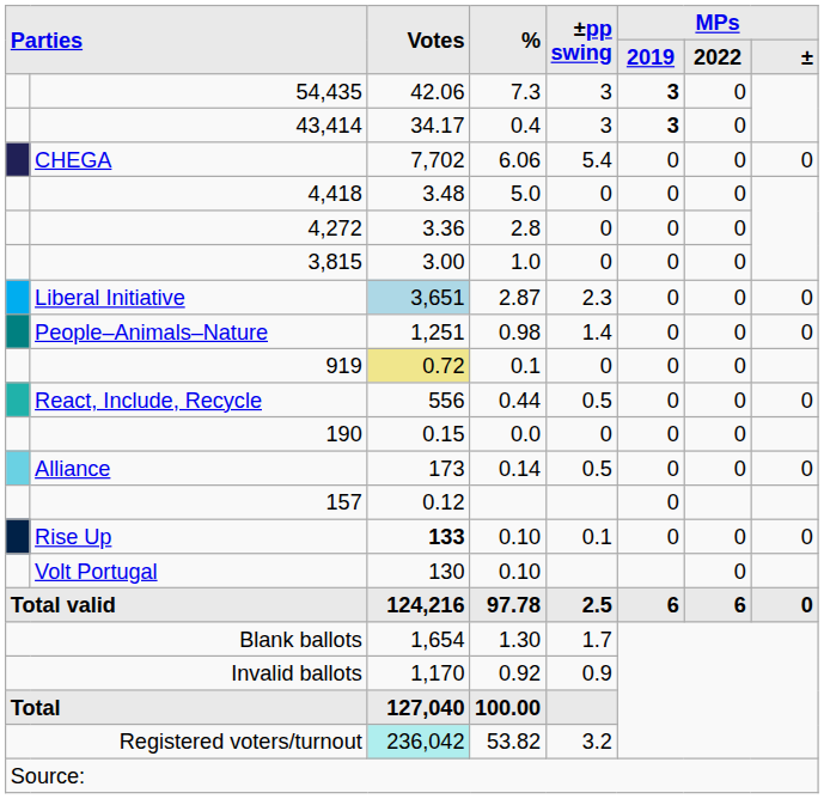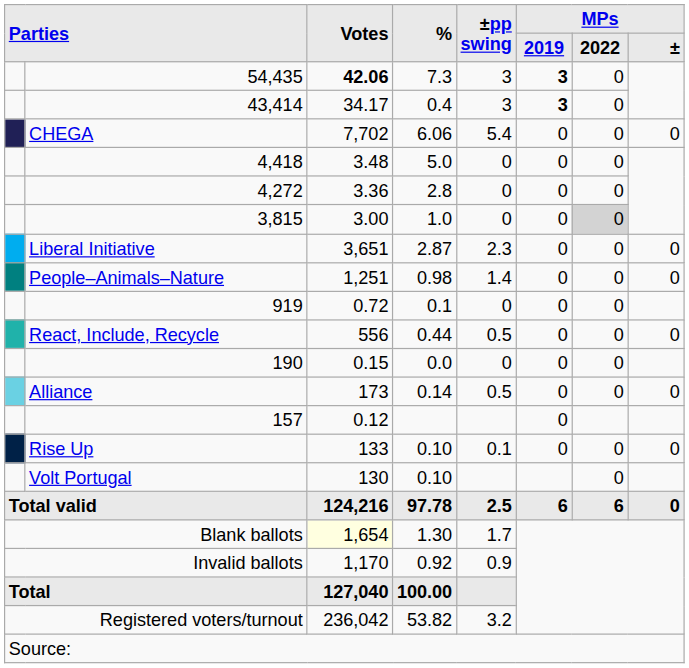54,435 | Votes: normal -> bold
3,815 | MPs / 2022: no background -> lightgrey background
Liberal Initiative | Votes: lightblue background -> no background
919 | Votes: khaki background -> no background
Rise Up | Votes: bold -> normal
Blank ballots | Votes: no background -> lightyellow background
Registered voters/turnout | Votes: paleturquoise background -> no background
